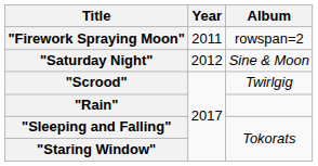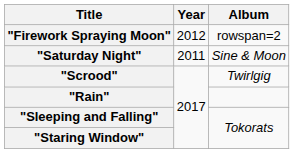"Firework Spraying Moon" | Year: 2011 -> 2012
"Saturday Night" | Year: 2012 -> 2011
